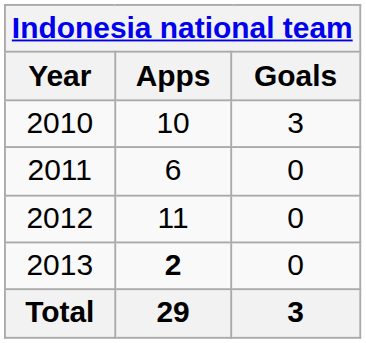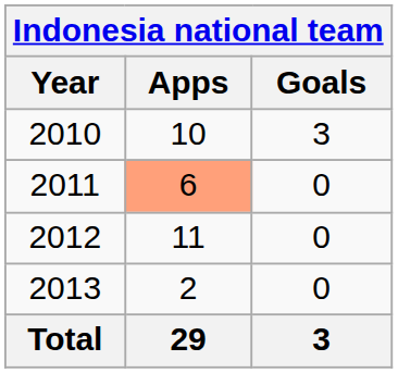2011 | Apps: no background -> lightsalmon background
2013 | Apps: bold -> normal
